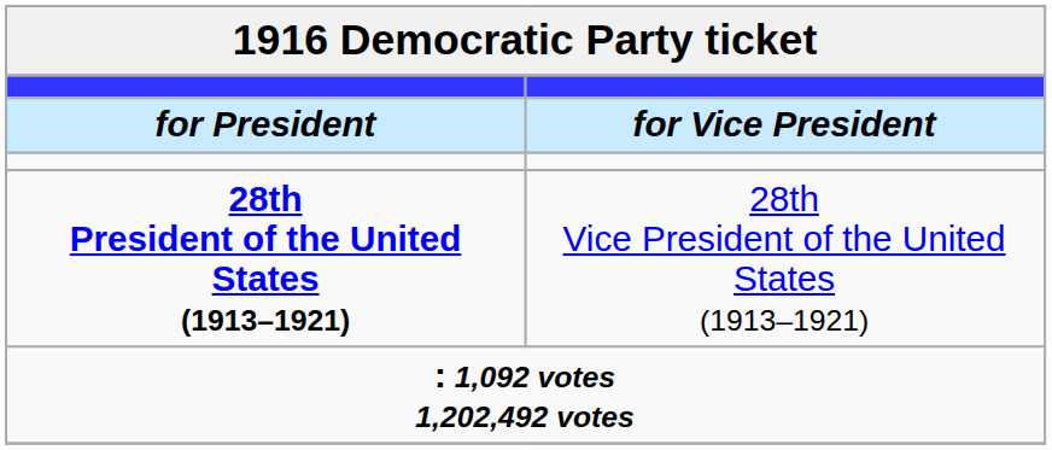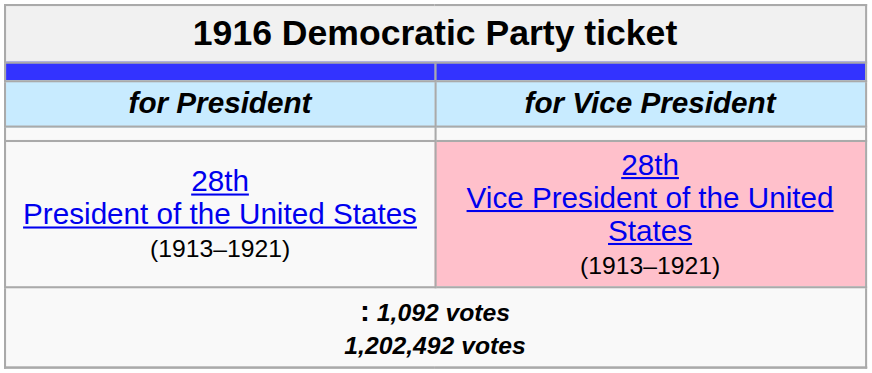28th President of the United States (1913–1921) | column 1: bold -> normal
28th President of the United States (1913–1921) | column 2: no background -> pink background
